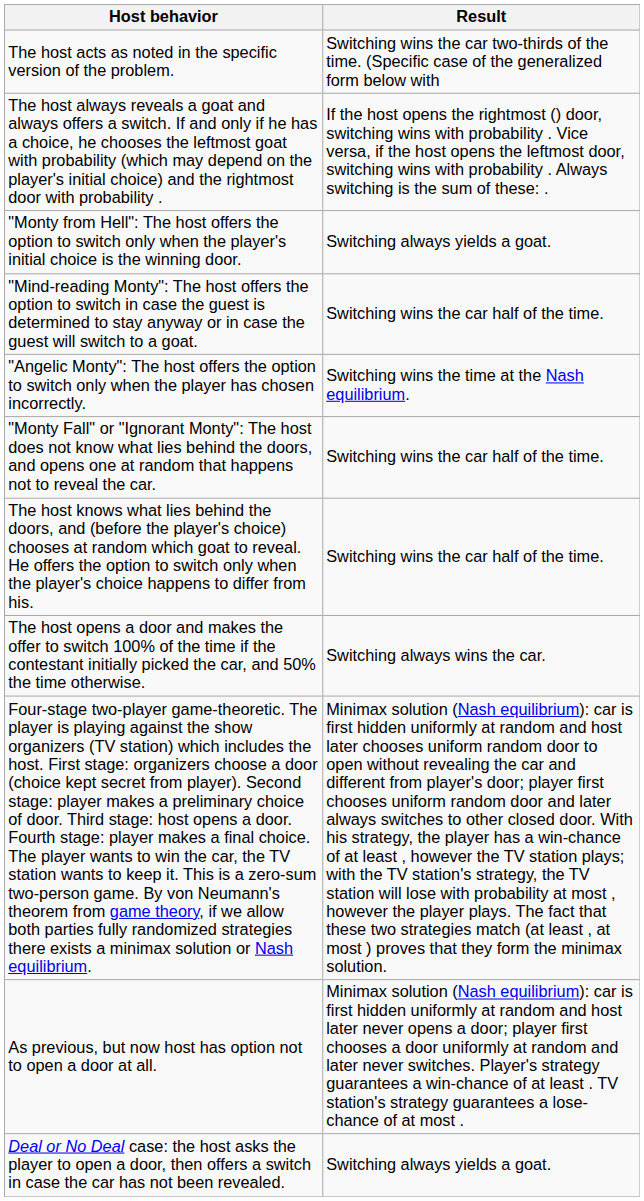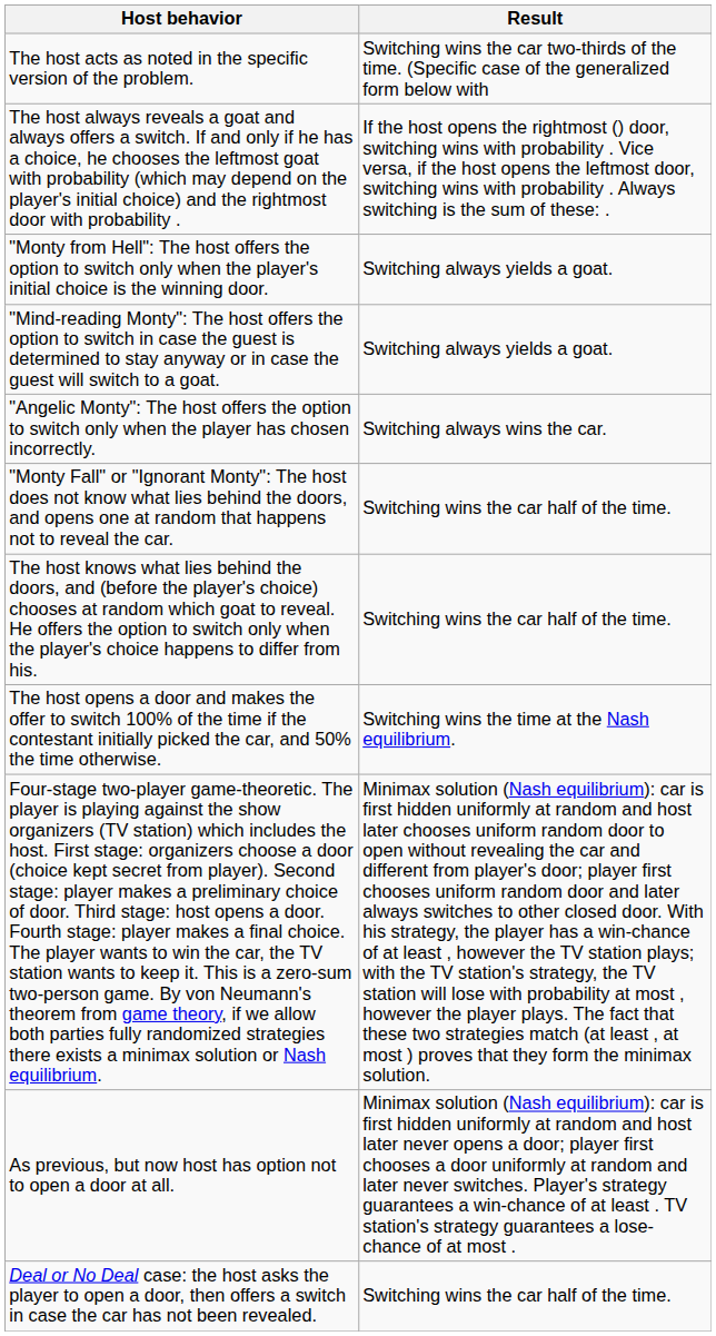row 5 | Result: Switching wins the car half of the time. -> Switching always yields a goat.
row 6 | Result: Switching wins the time at the Nash equilibrium. -> Switching always wins the car.
row 9 | Result: Switching always wins the car. -> Switching wins the time at the Nash equilibrium.
row 12 | Result: Switching always yields a goat. -> Switching wins the car half of the time.
